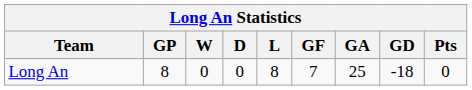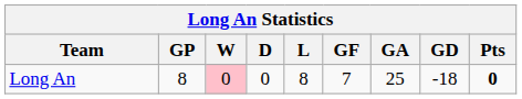Long An | W: no background -> pink background
Long An | Pts: normal -> bold
